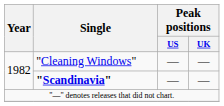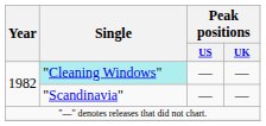"Cleaning Windows" | Single: no background -> paleturquoise background
"Scandinavia" | Single: bold -> normal
